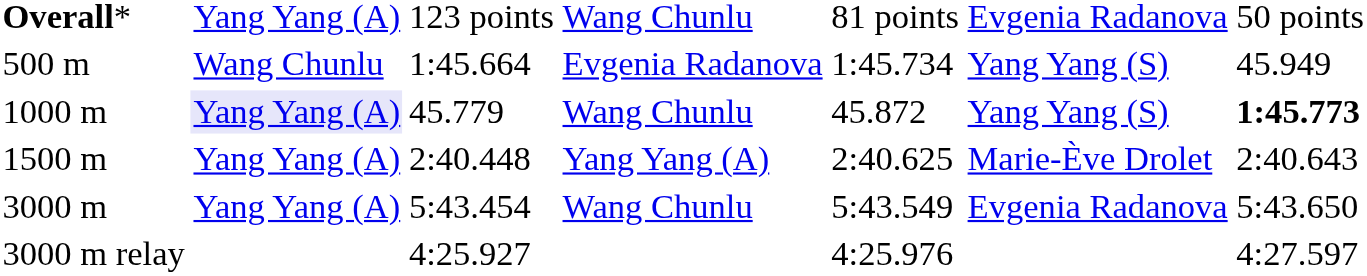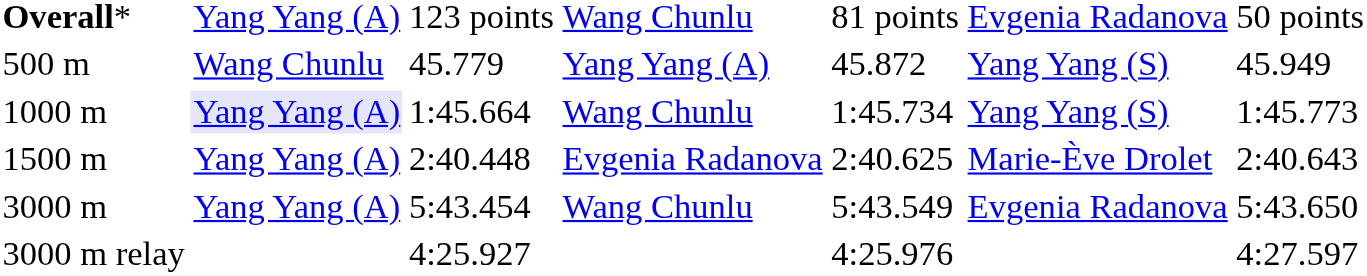500 m | column 3: 1:45.664 -> 45.779
500 m | column 4: Evgenia Radanova -> Yang Yang (A)
500 m | column 5: 1:45.734 -> 45.872
1000 m | column 3: 45.779 -> 1:45.664
1000 m | column 5: 45.872 -> 1:45.734
1000 m | column 7: bold -> normal
1500 m | column 4: Yang Yang (A) -> Evgenia Radanova
